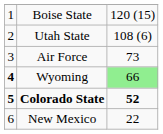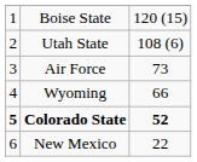Wyoming | column 1: bold -> normal
Wyoming | column 3: lightgreen background -> no background
